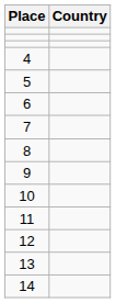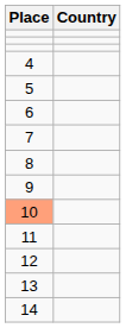row 11 | Place: no background -> lightsalmon background
